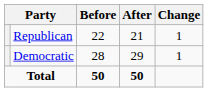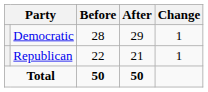rows swapped: Democratic <-> Republican
